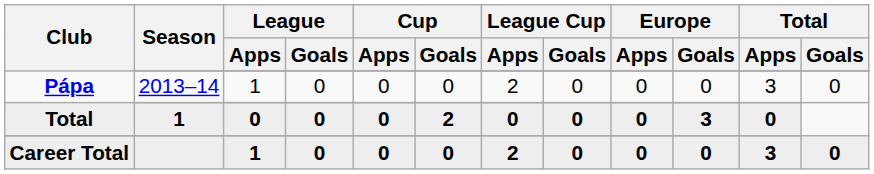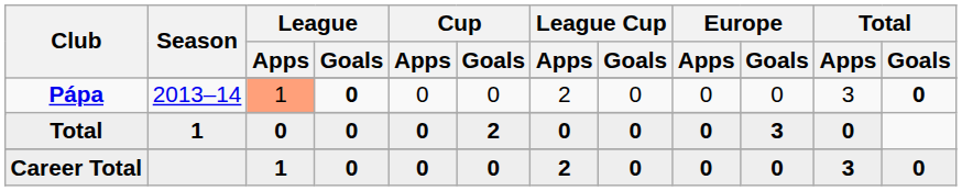Pápa / 2013–14 | League / Apps: no background -> lightsalmon background
Pápa / 2013–14 | League / Goals: normal -> bold
Pápa / 2013–14 | Total / Goals: normal -> bold
